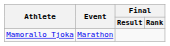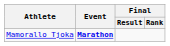Mamorallo Tjoka | Event: normal -> bold
